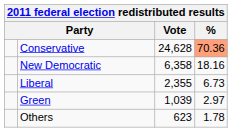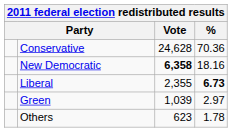Conservative | %: lightsalmon background -> no background
New Democratic | Vote: normal -> bold
Liberal | %: normal -> bold
